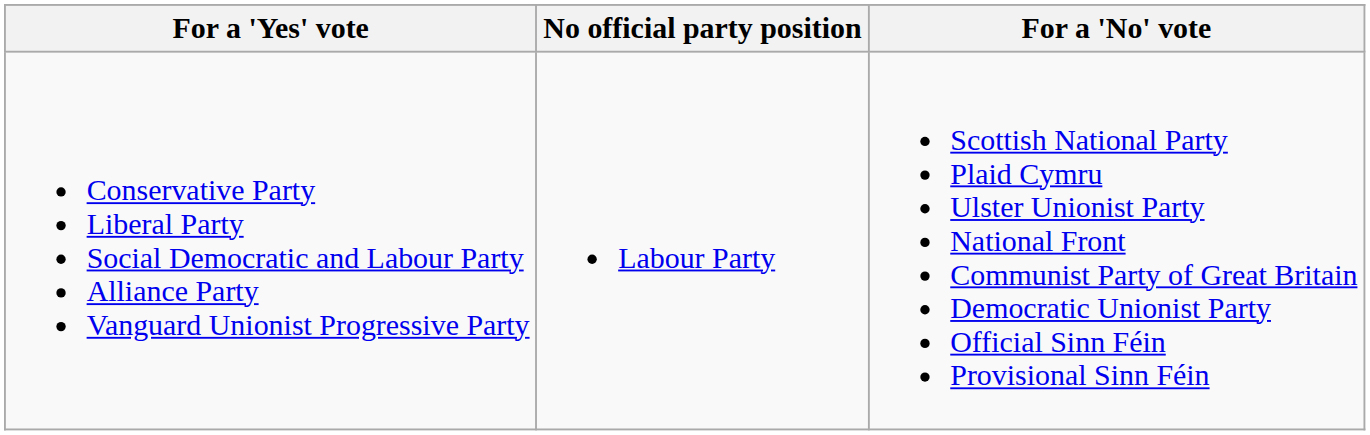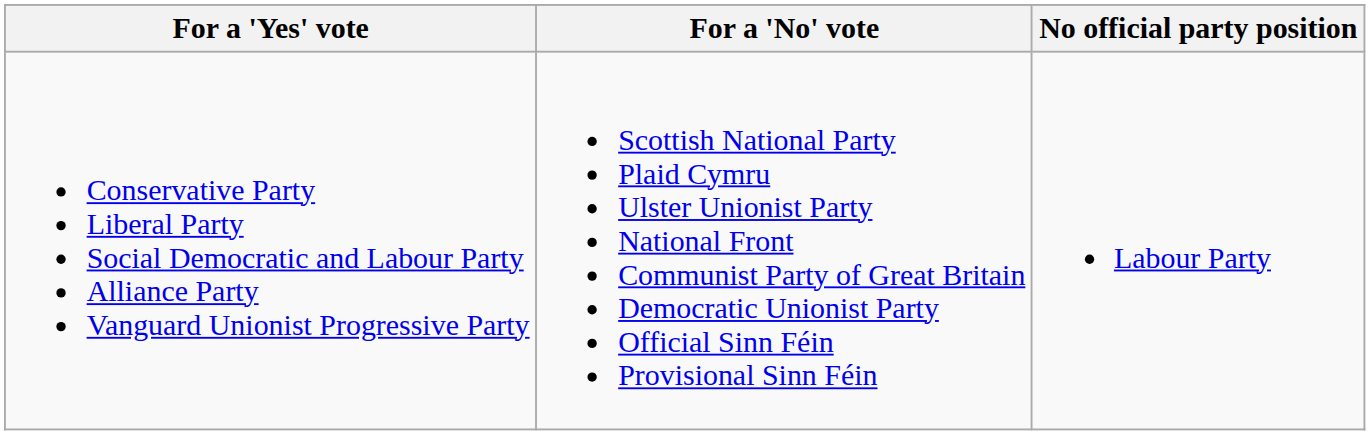columns swapped: No official party position <-> For a 'No' vote
